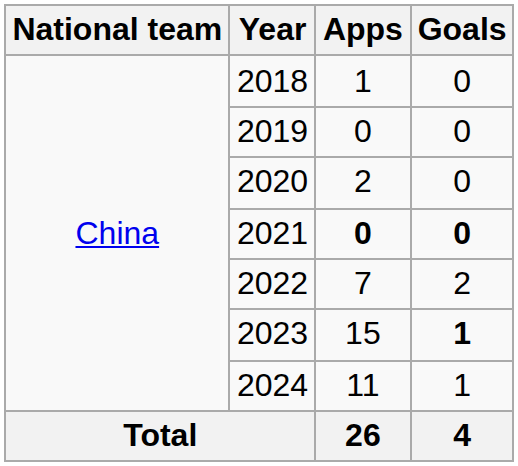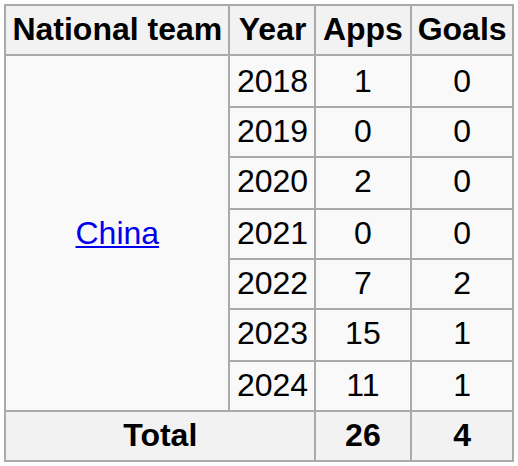2021 | Apps: bold -> normal
2021 | Goals: bold -> normal
2023 | Goals: bold -> normal
